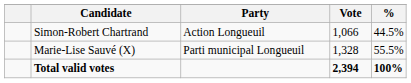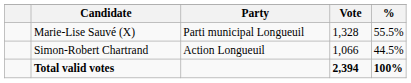rows swapped: Marie-Lise Sauvé (X) <-> Simon-Robert Chartrand
